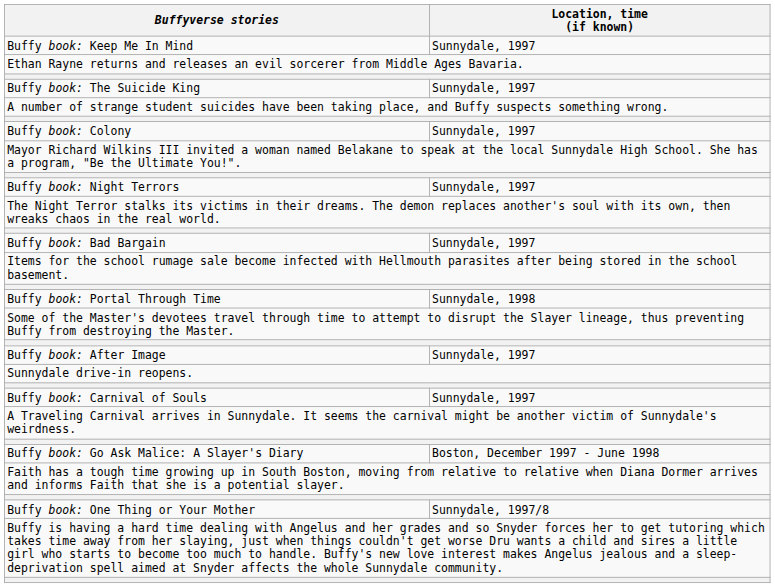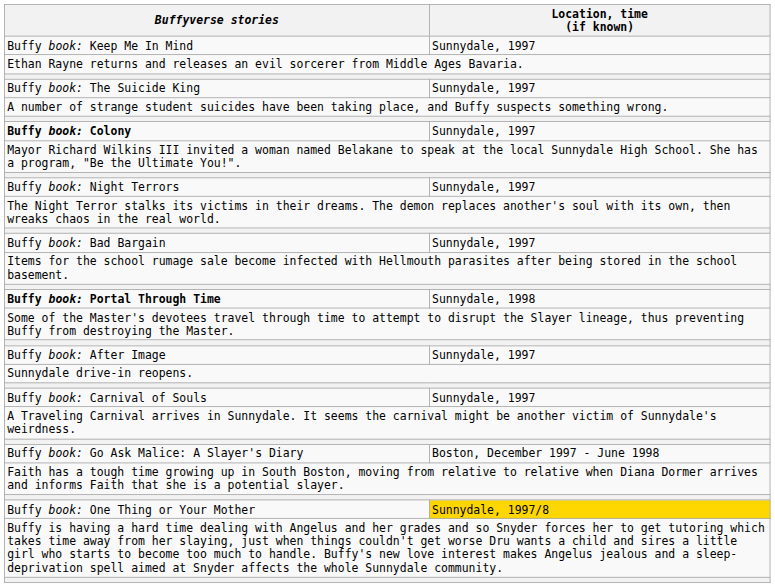Buffy book: Colony | Buffyverse stories: normal -> bold
Buffy book: Portal Through Time | Buffyverse stories: normal -> bold
Buffy book: One Thing or Your Mother | Location, time (if known): no background -> gold background
